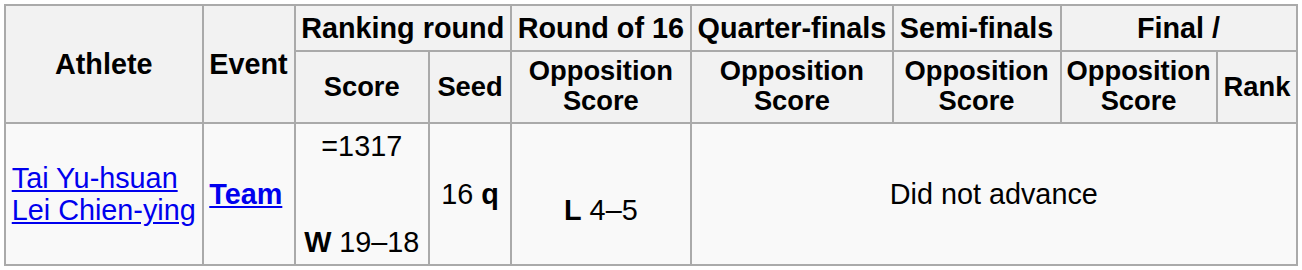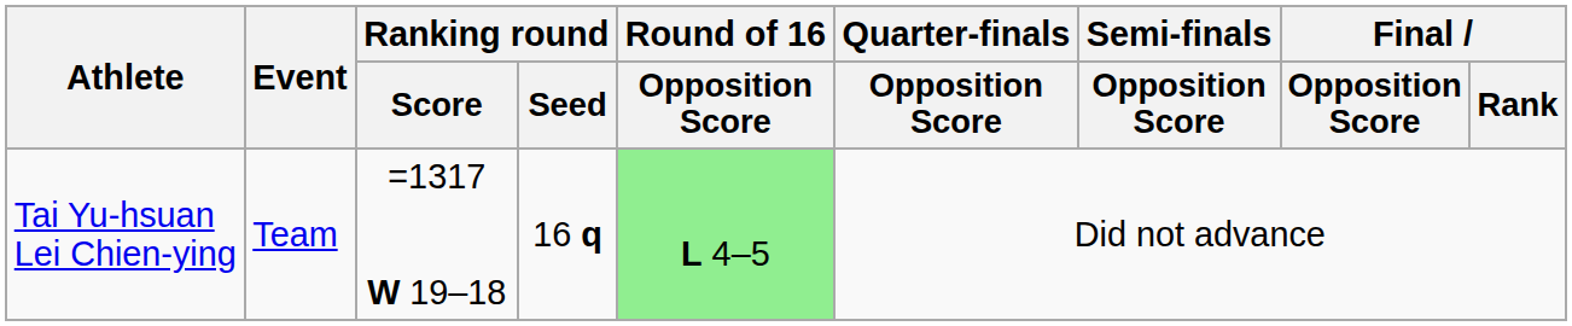Tai Yu-hsuan Lei Chien-ying | Event: bold -> normal
Tai Yu-hsuan Lei Chien-ying | Round of 16 / Opposition Score: no background -> lightgreen background
